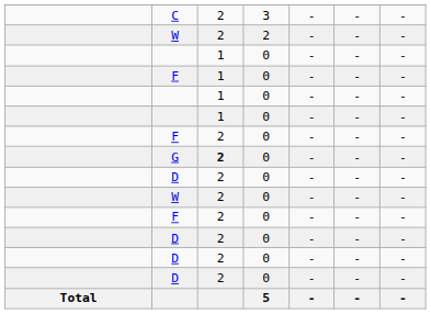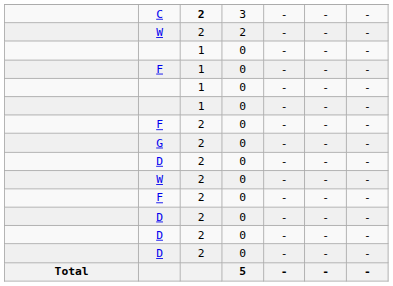C | column 3: normal -> bold
G | column 3: bold -> normal
